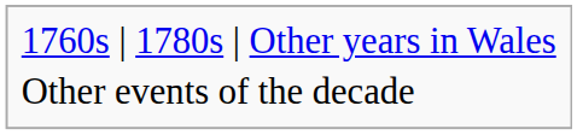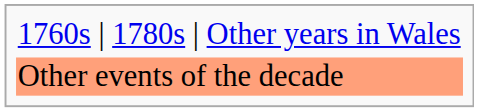row 2 | column 1: no background -> lightsalmon background
